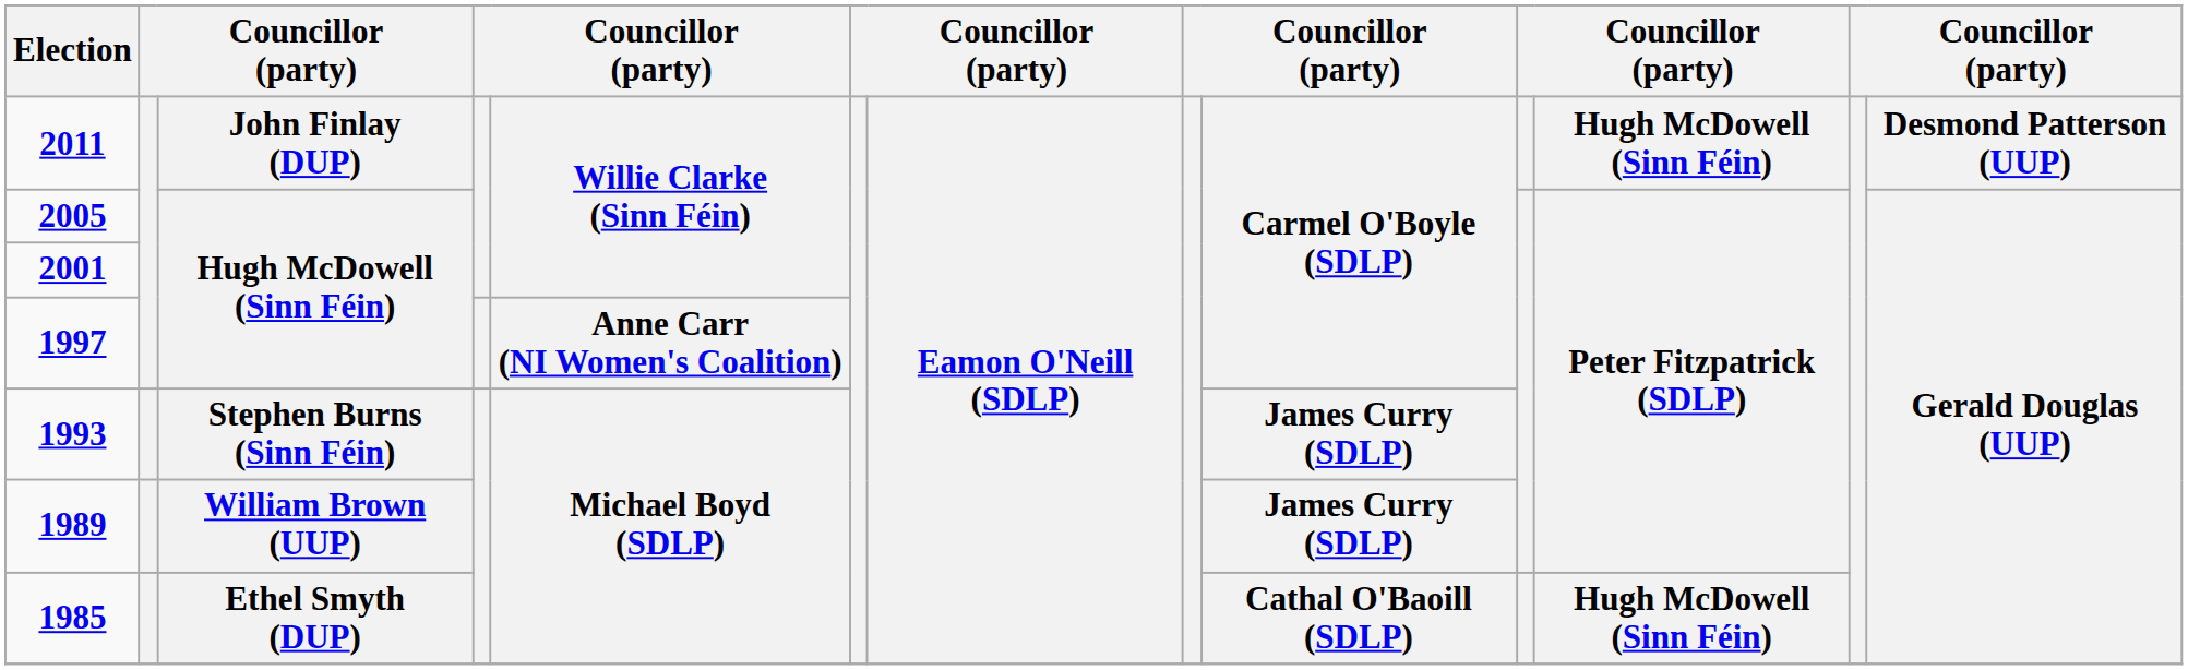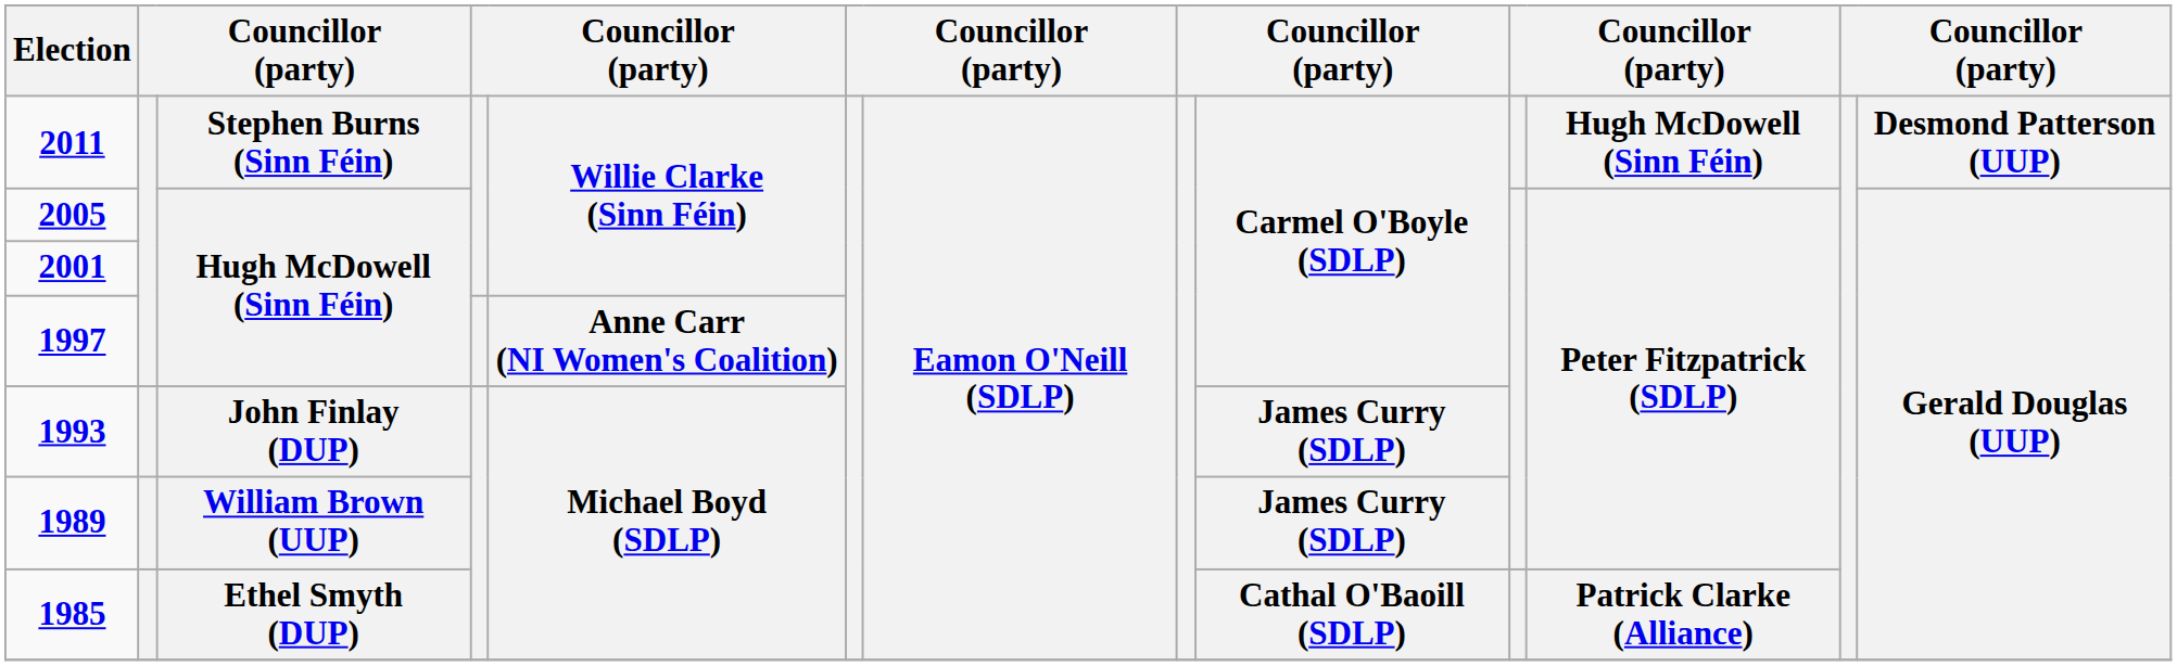2011 | column 3: John Finlay (DUP) -> Stephen Burns (Sinn Féin)
1993 | column 3: Stephen Burns (Sinn Féin) -> John Finlay (DUP)
1985 | column 11: Hugh McDowell (Sinn Féin) -> Patrick Clarke (Alliance)
